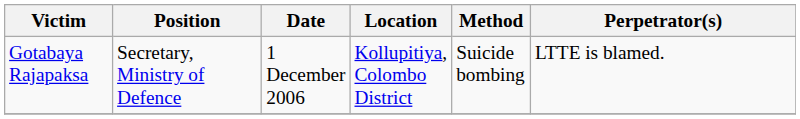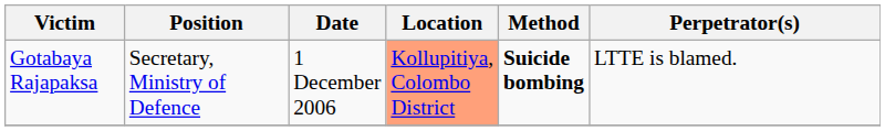Gotabaya Rajapaksa | Location: no background -> lightsalmon background
Gotabaya Rajapaksa | Method: normal -> bold
